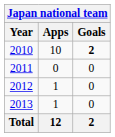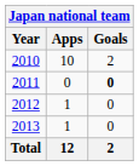2010 | Goals: bold -> normal
2011 | Goals: normal -> bold
